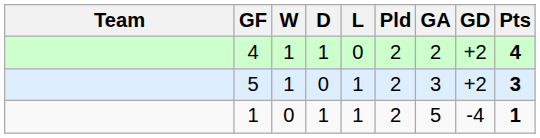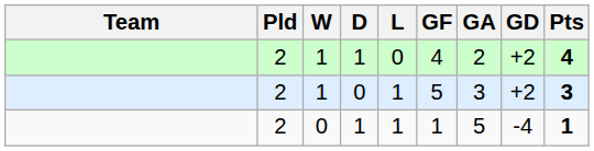columns swapped: Pld <-> GF
